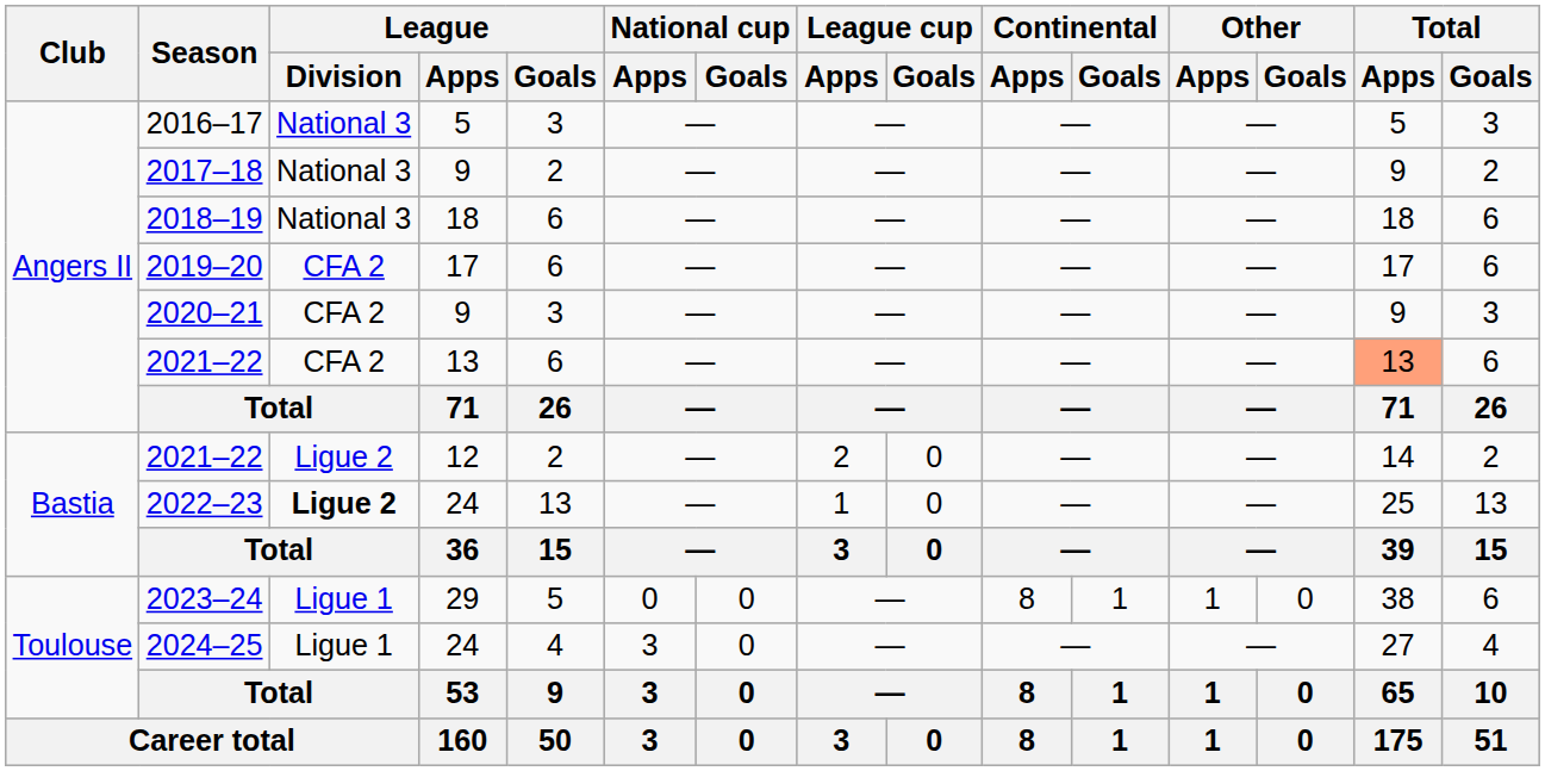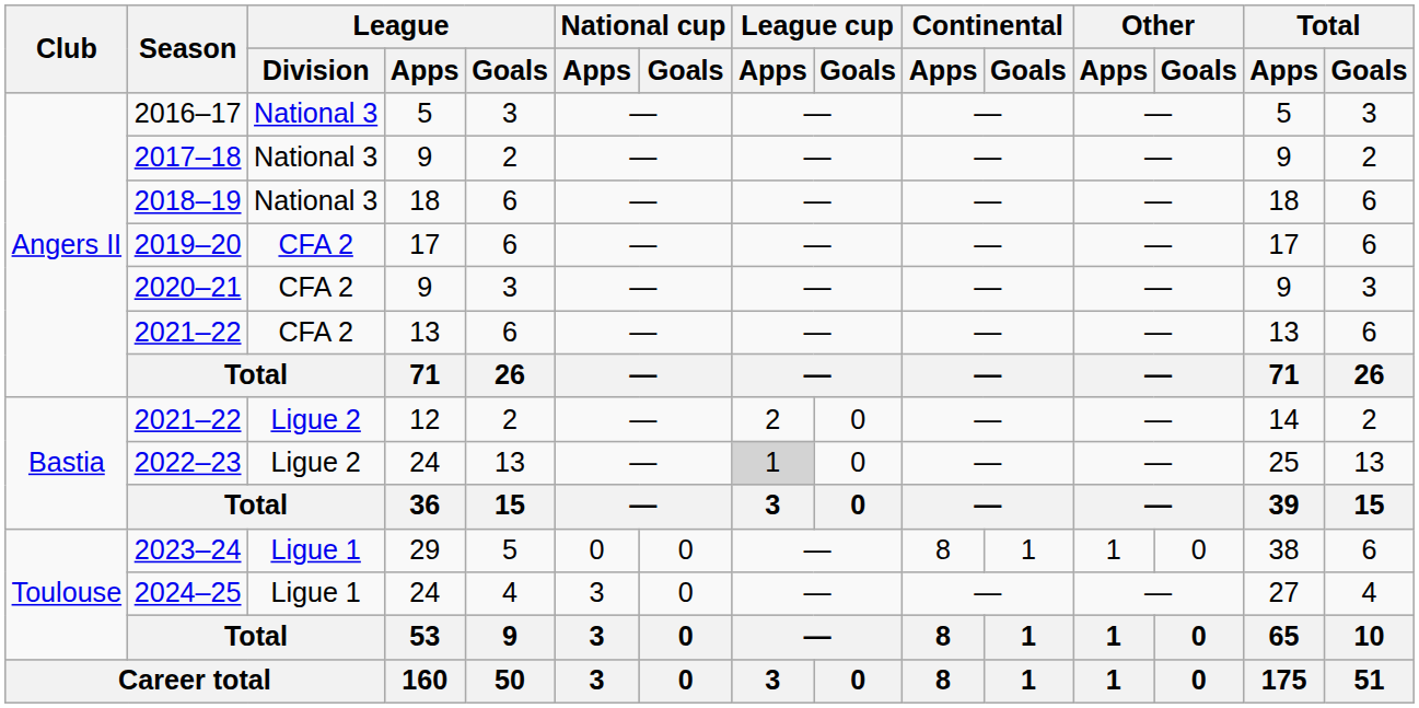2021–22 / 13 | Total / Apps: lightsalmon background -> no background
2022–23 | League / Division: bold -> normal
2022–23 | League cup / Apps: no background -> lightgrey background
